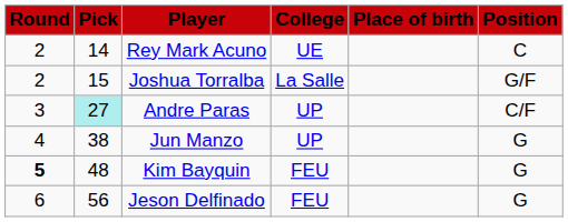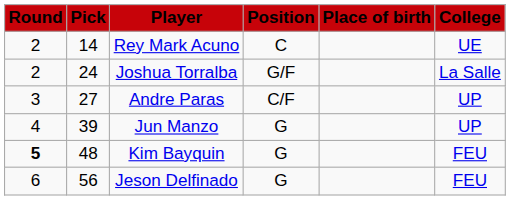columns swapped: Position <-> College
Joshua Torralba | Pick: 15 -> 24
Andre Paras | Pick: paleturquoise background -> no background
Jun Manzo | Pick: 38 -> 39
